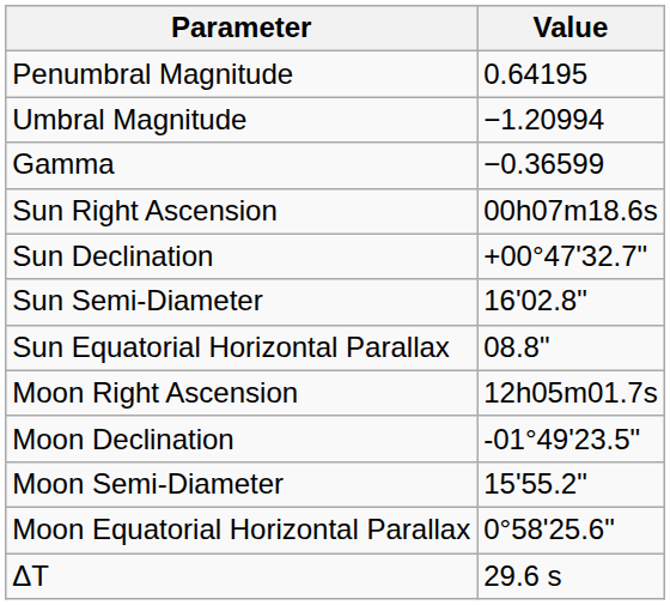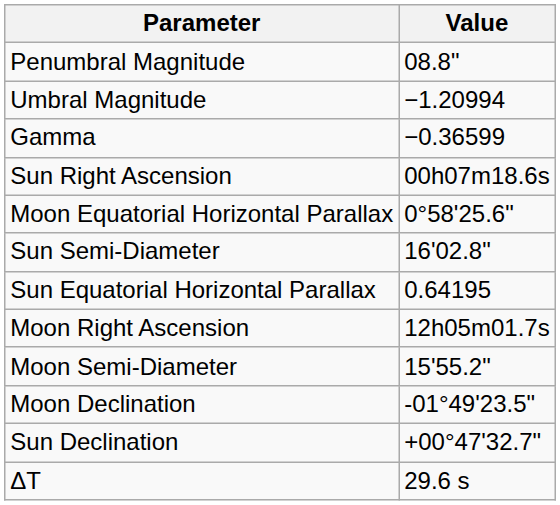Penumbral Magnitude | Value: 0.64195 -> 08.8"
rows swapped: Sun Declination <-> Moon Equatorial Horizontal Parallax
Sun Equatorial Horizontal Parallax | Value: 08.8" -> 0.64195
rows swapped: Moon Declination <-> Moon Semi-Diameter
